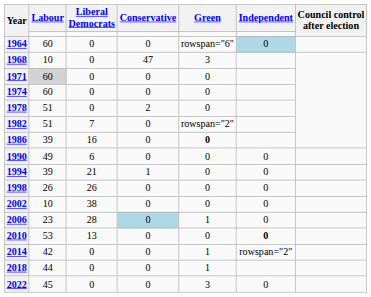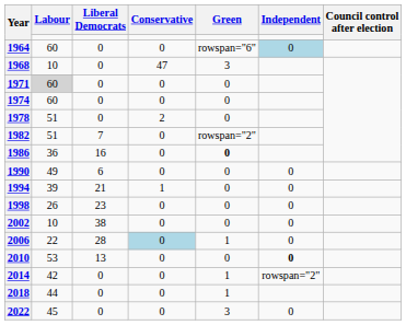1986 | Labour: 39 -> 36
1998 | Liberal Democrats: 26 -> 23
2006 | Labour: 23 -> 22
